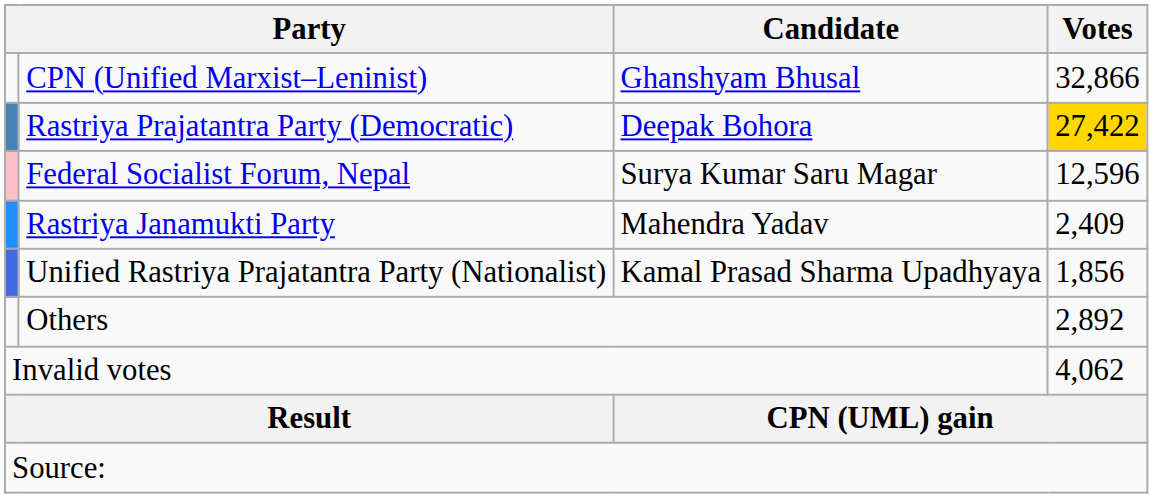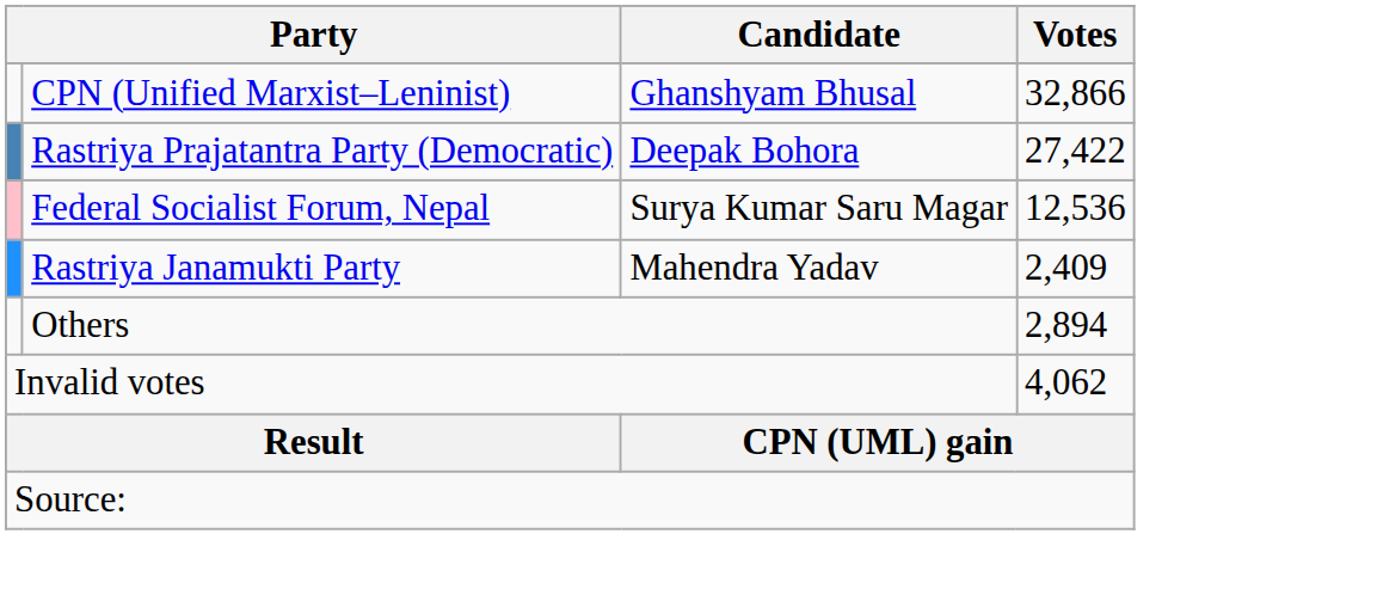Rastriya Prajatantra Party (Democratic) | Votes: gold background -> no background
Federal Socialist Forum, Nepal | Votes: 12,596 -> 12,536
- row: Unified Rastriya Prajatantra Party (Nationalist) | Kamal Prasad Sharma Upadhyaya | 1,856
Others | Votes: 2,892 -> 2,894
